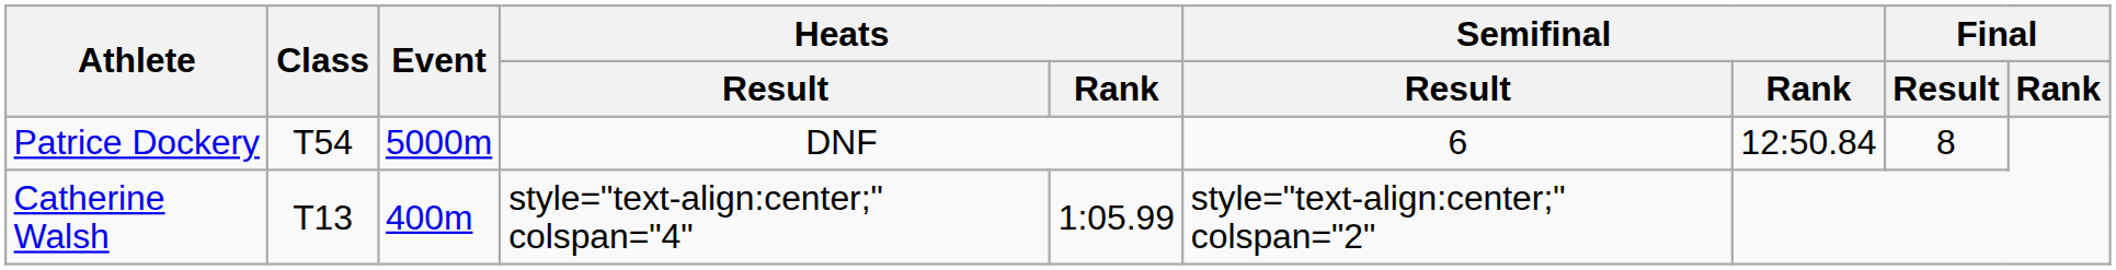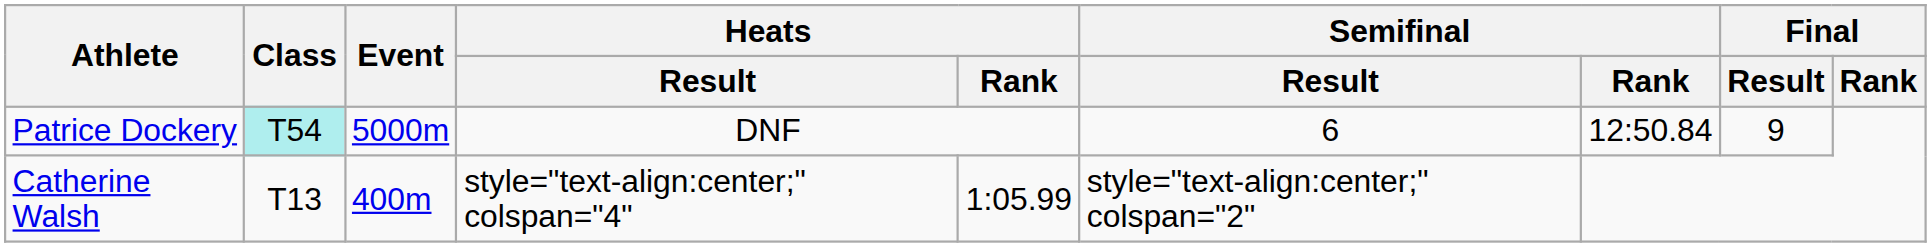Patrice Dockery | Class: no background -> paleturquoise background
Patrice Dockery | Final / Result: 8 -> 9
